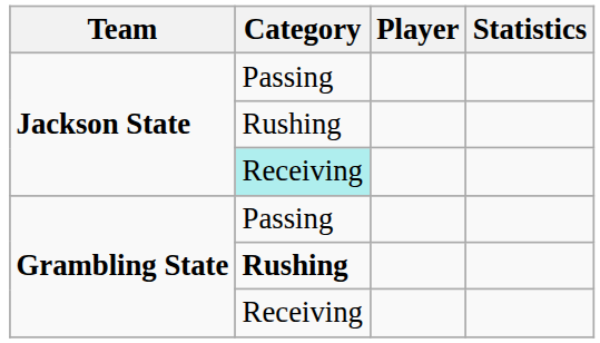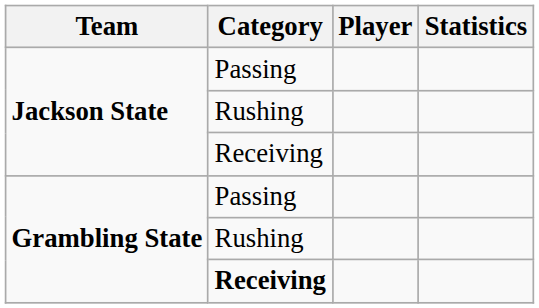Jackson State / Receiving | Category: paleturquoise background -> no background
Grambling State / Rushing | Category: bold -> normal
Grambling State / Receiving | Category: normal -> bold
